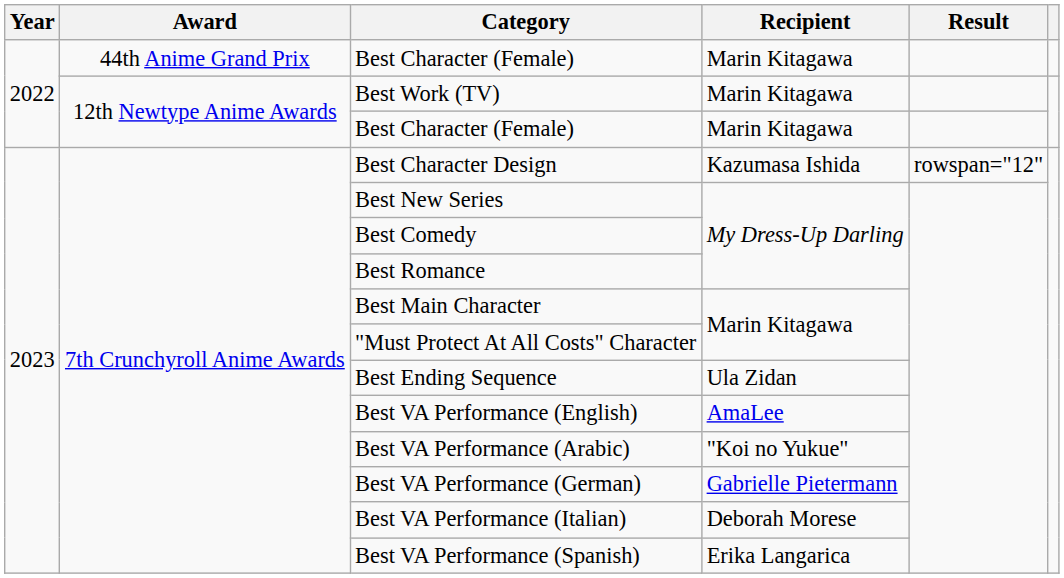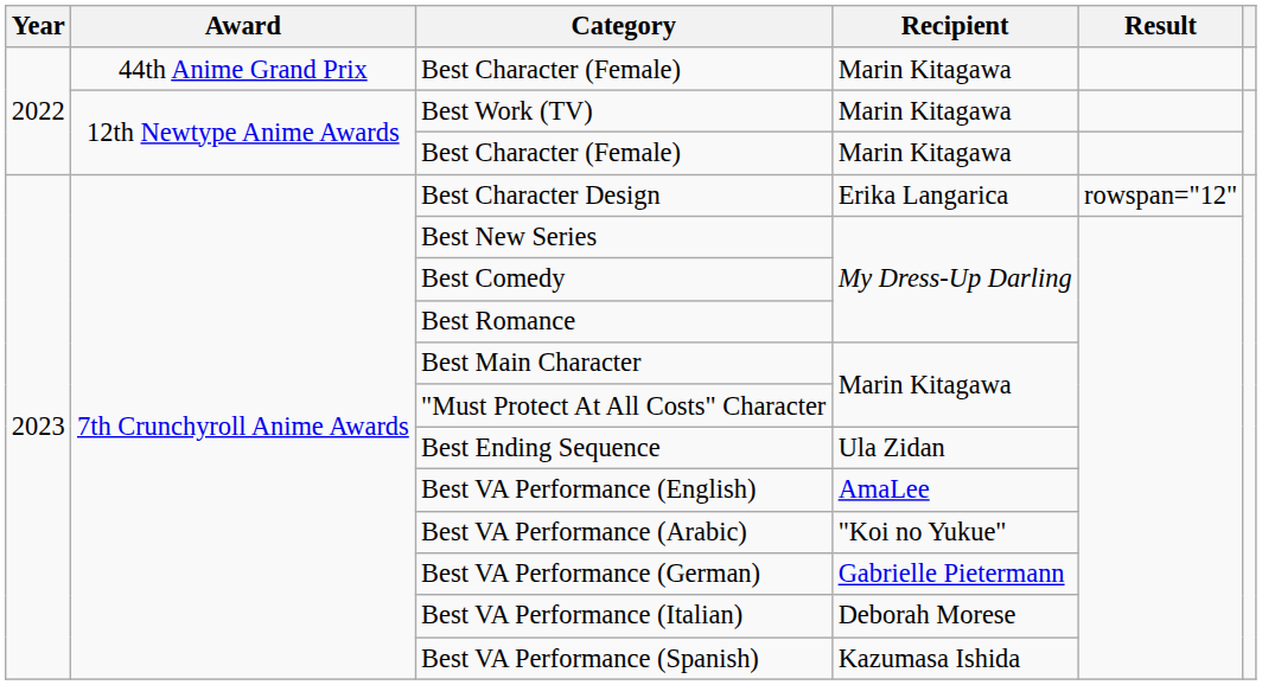Best Character Design | Recipient: Kazumasa Ishida -> Erika Langarica
Best VA Performance (Spanish) | Recipient: Erika Langarica -> Kazumasa Ishida
